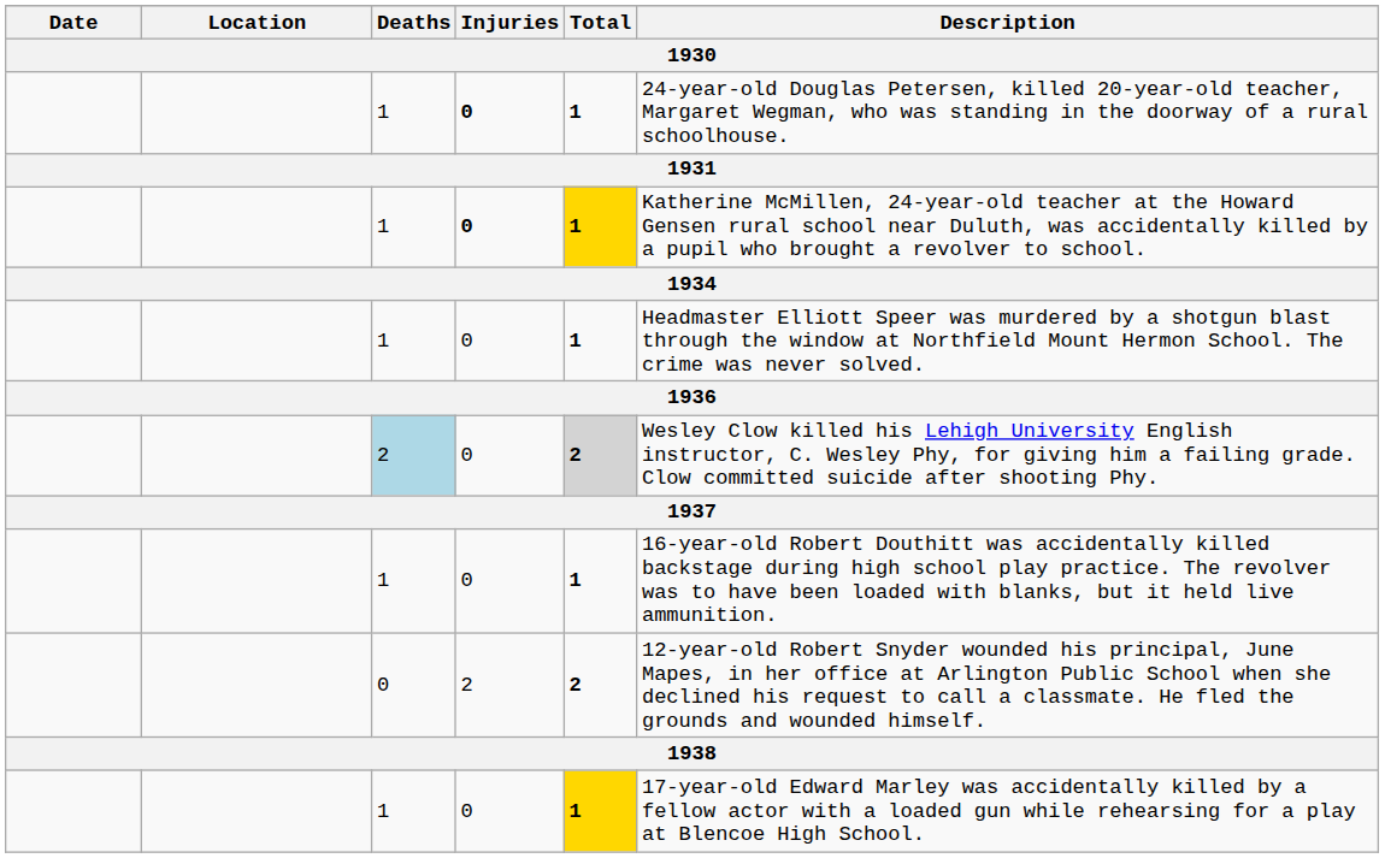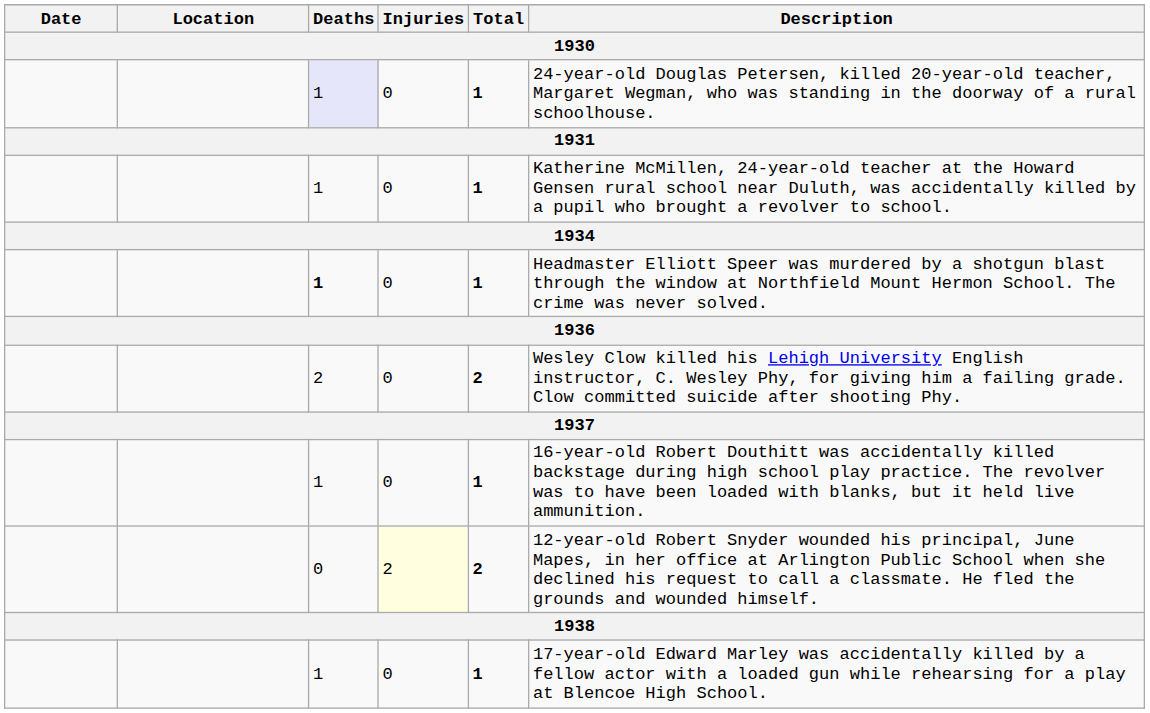row 3 | Deaths: no background -> lavender background
row 3 | Injuries: bold -> normal
row 5 | Injuries: bold -> normal
row 5 | Total: gold background -> no background
row 7 | Deaths: normal -> bold
row 9 | Deaths: lightblue background -> no background
row 9 | Total: lightgrey background -> no background
row 12 | Injuries: no background -> lightyellow background
row 14 | Total: gold background -> no background
